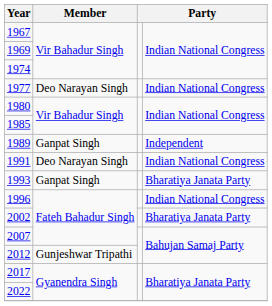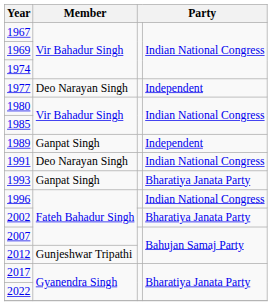1977 | column 4: Indian National Congress -> Independent
